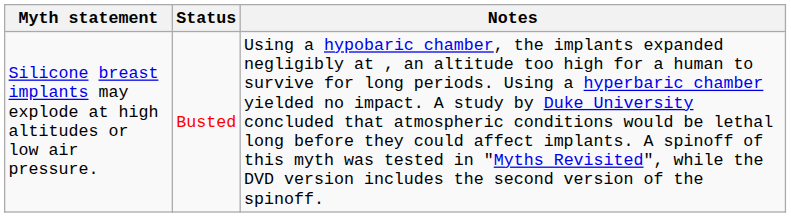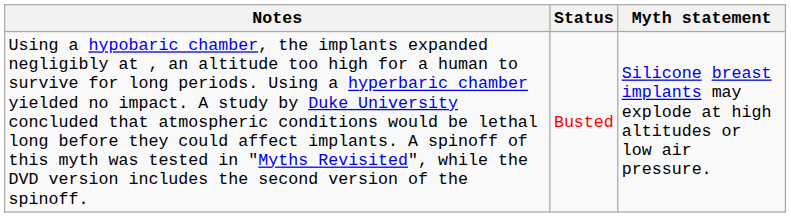columns swapped: Myth statement <-> Notes
